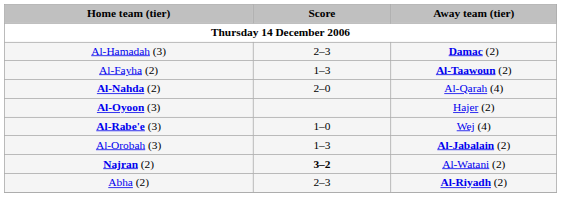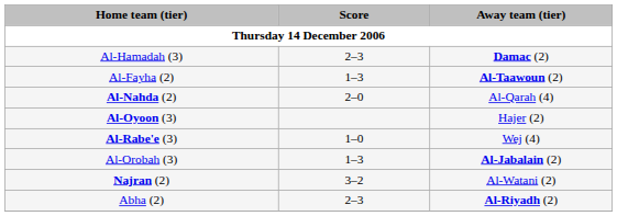Najran (2) | Score: bold -> normal
